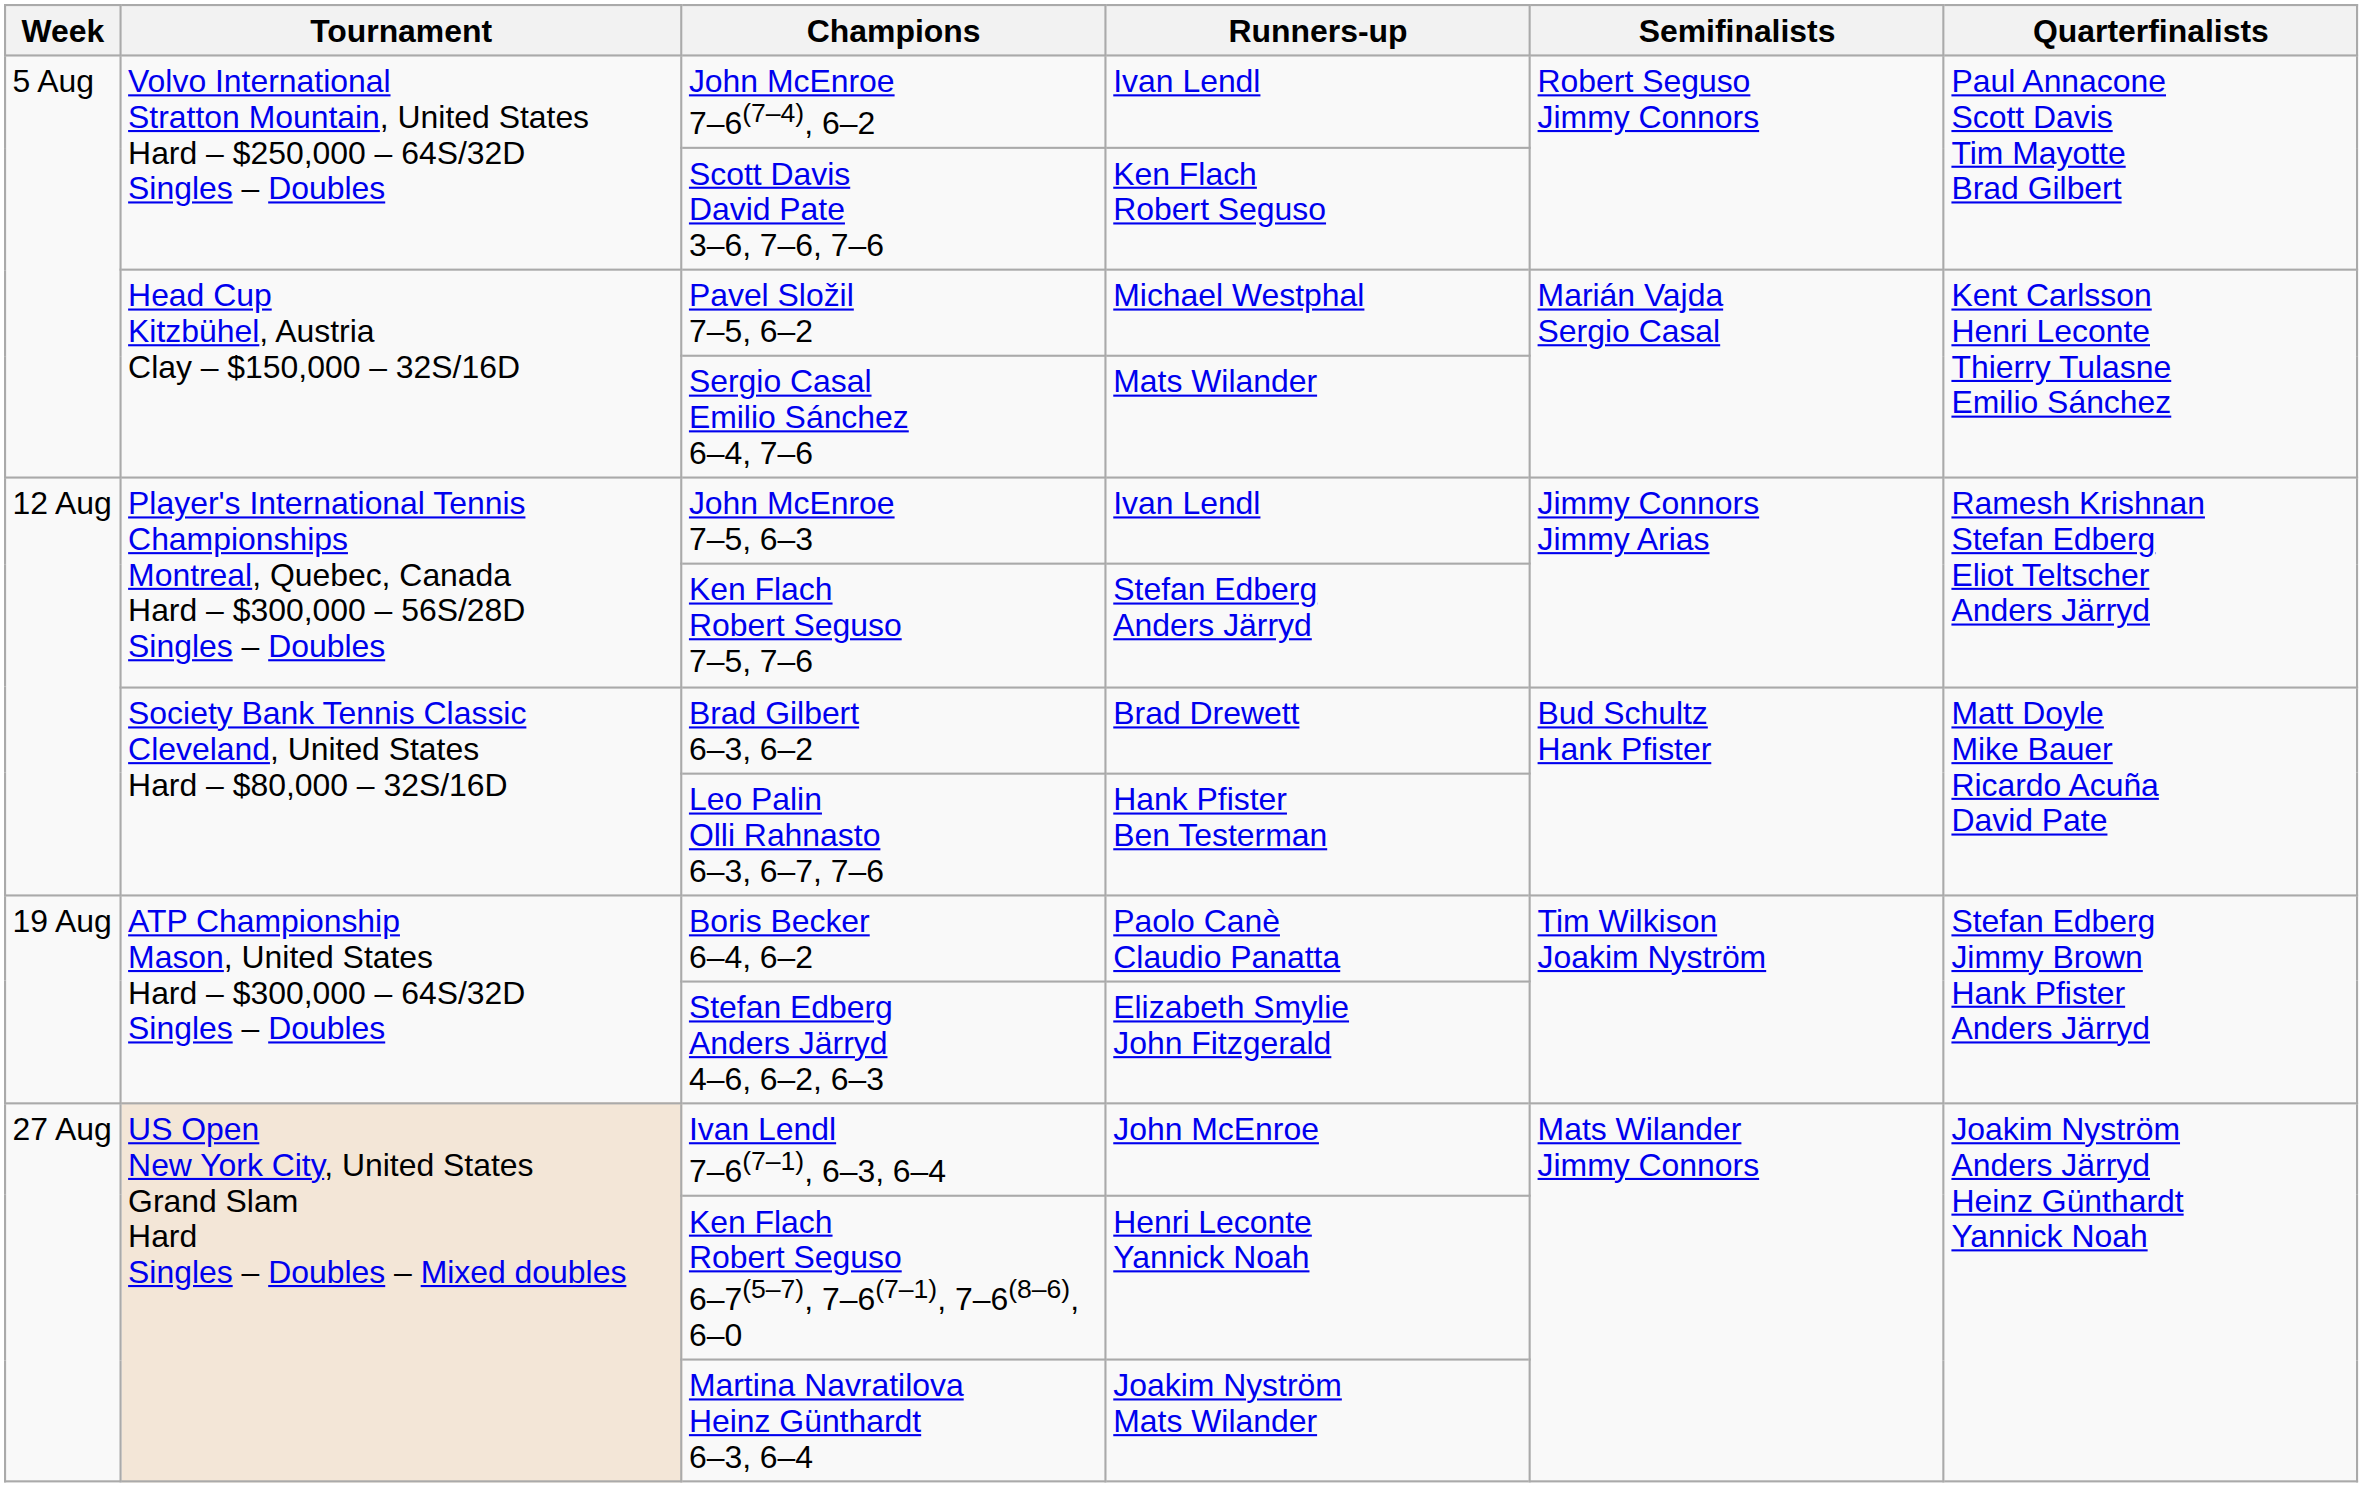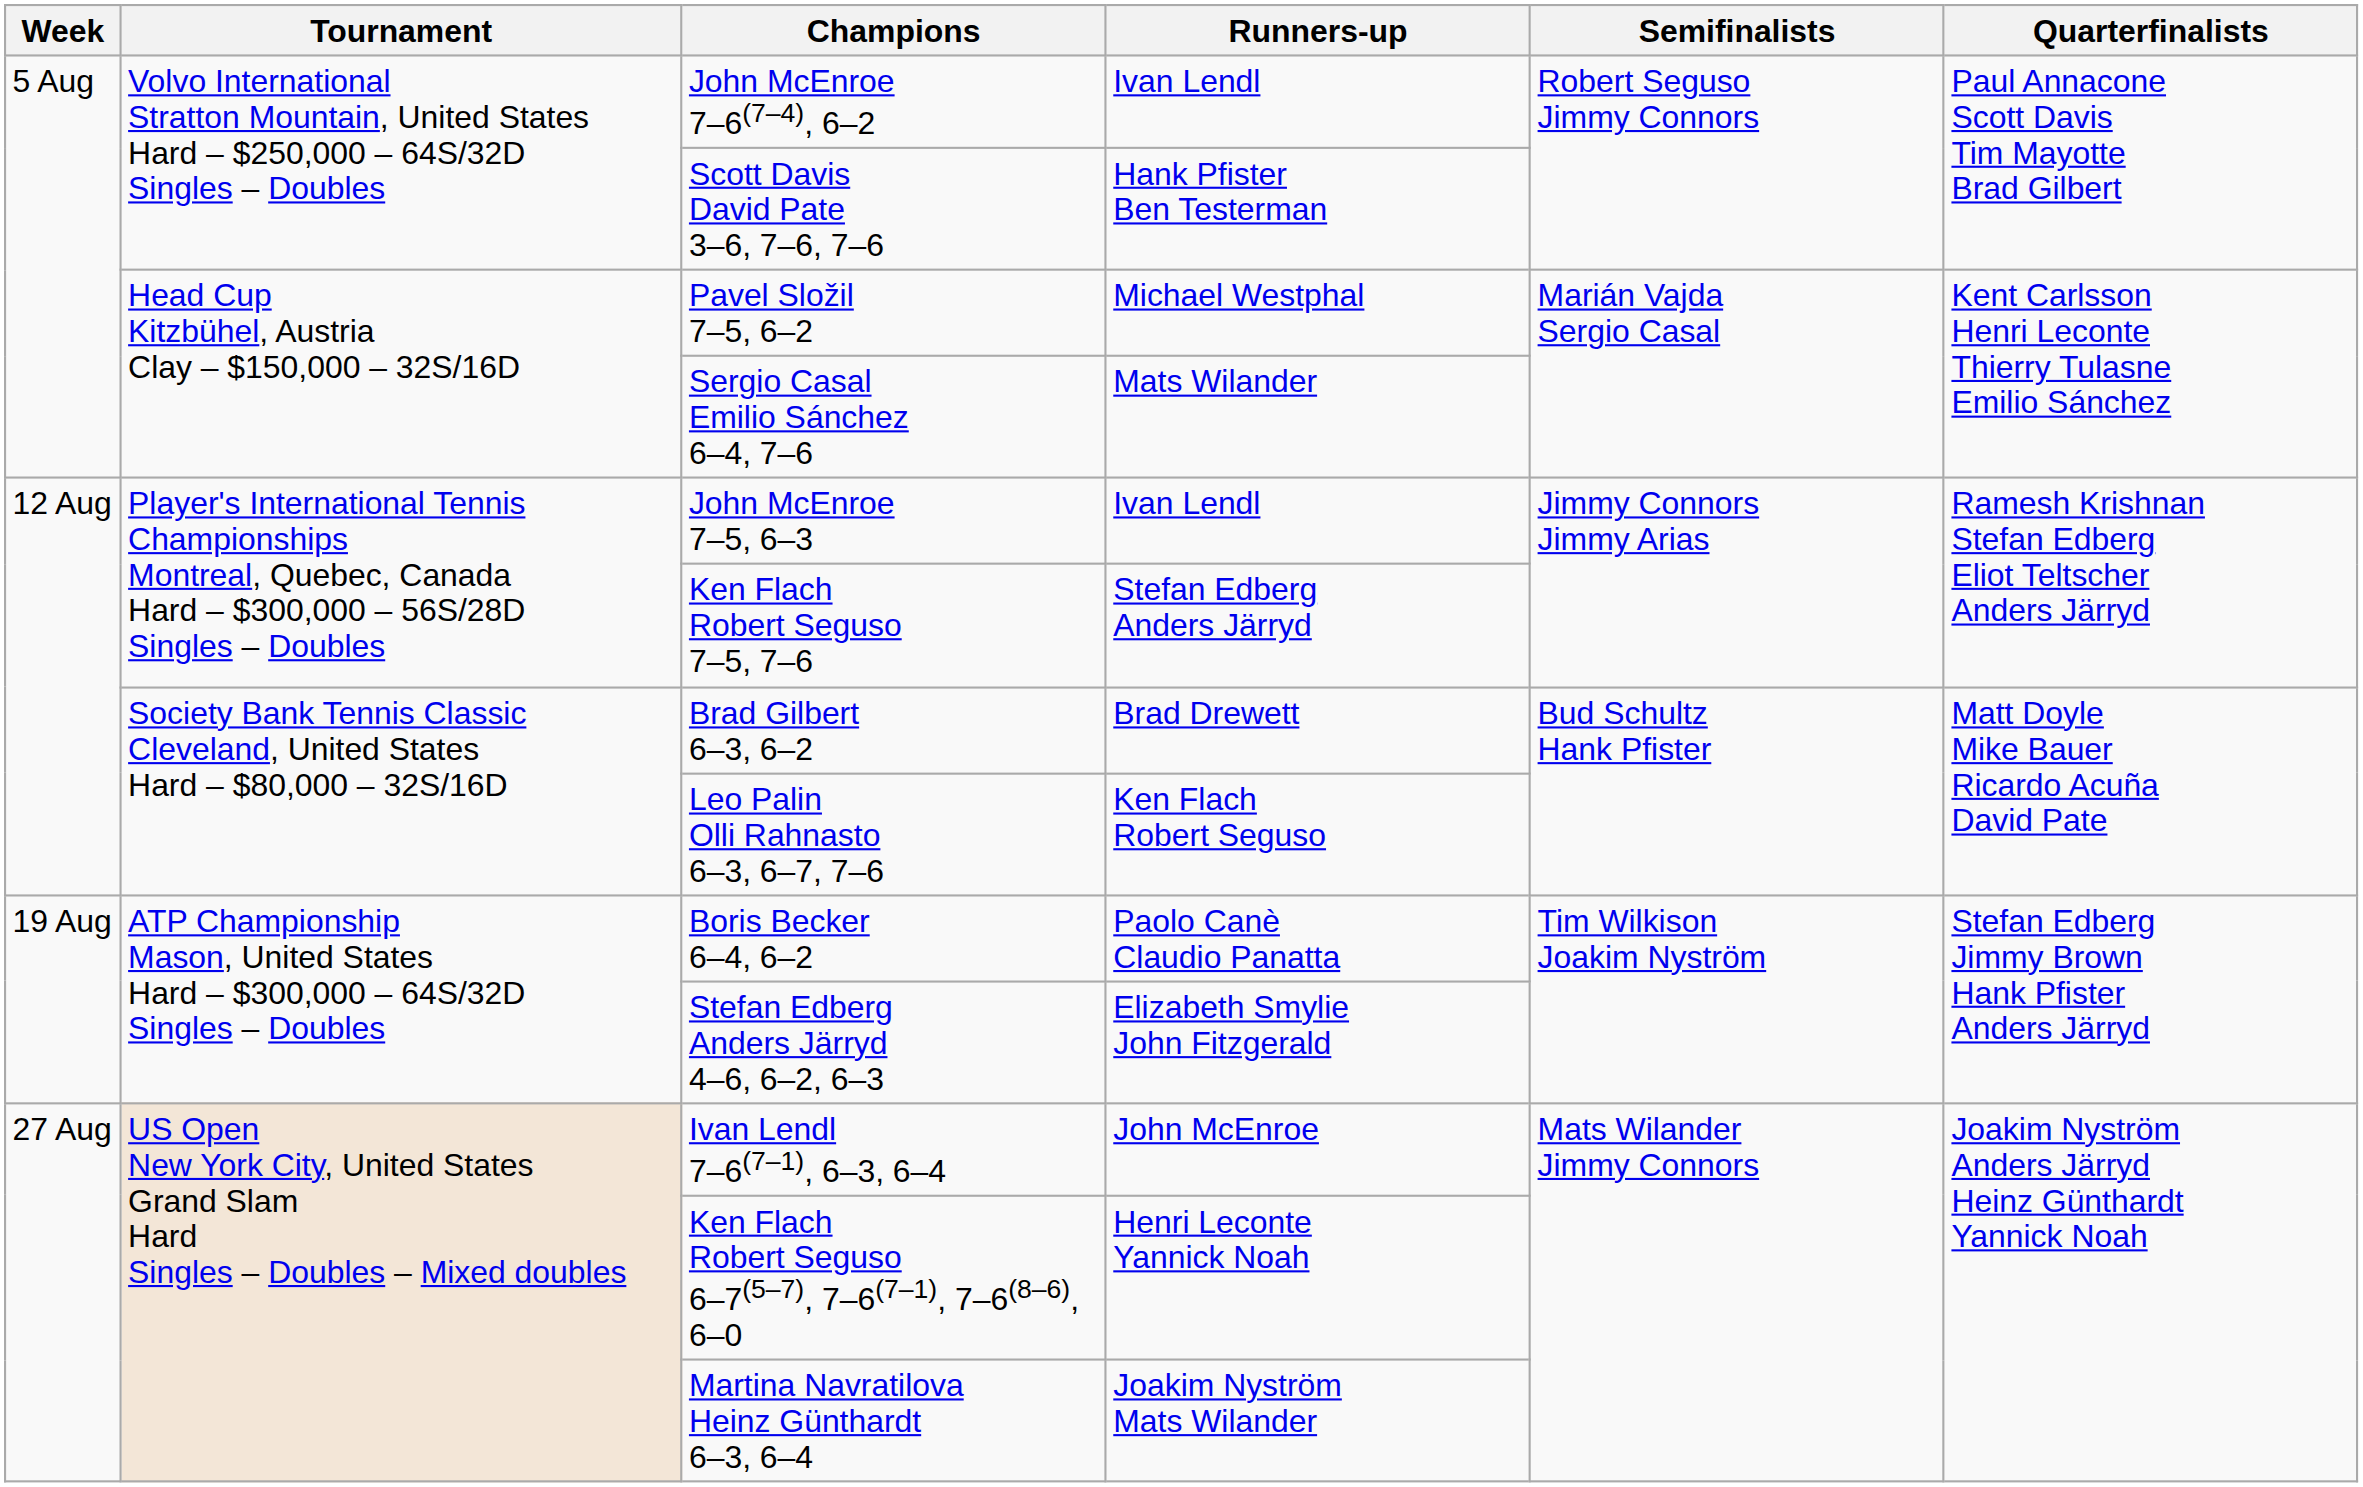Scott Davis David Pate 3–6, 7–6, 7–6 | Runners-up: Ken Flach Robert Seguso -> Hank Pfister Ben Testerman
Leo Palin Olli Rahnasto 6–3, 6–7, 7–6 | Runners-up: Hank Pfister Ben Testerman -> Ken Flach Robert Seguso
